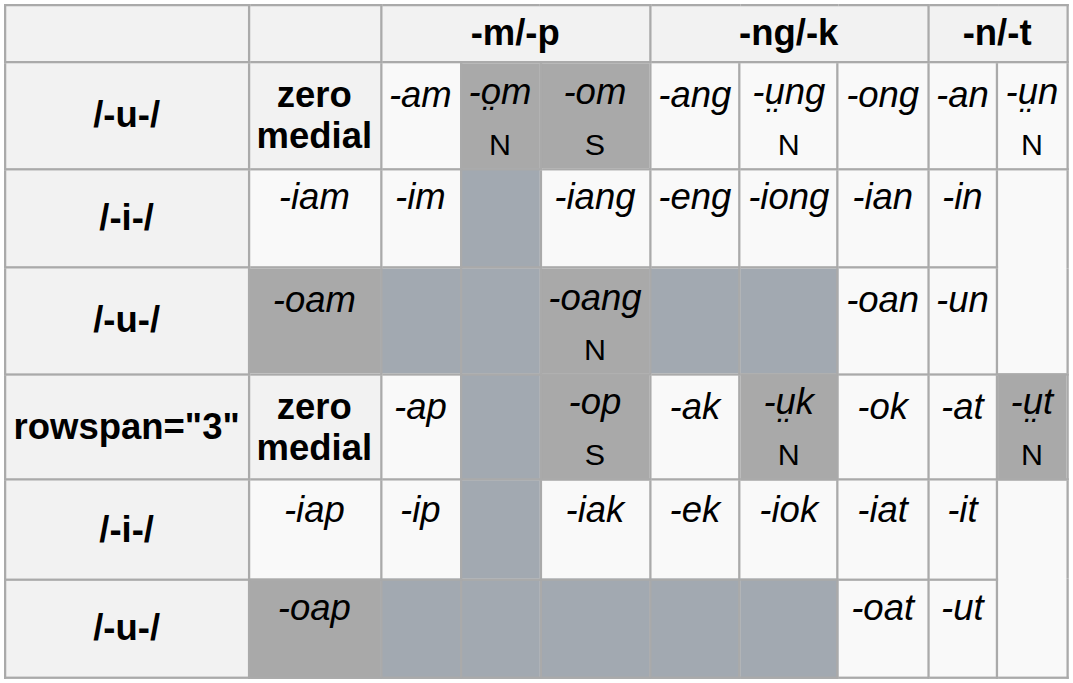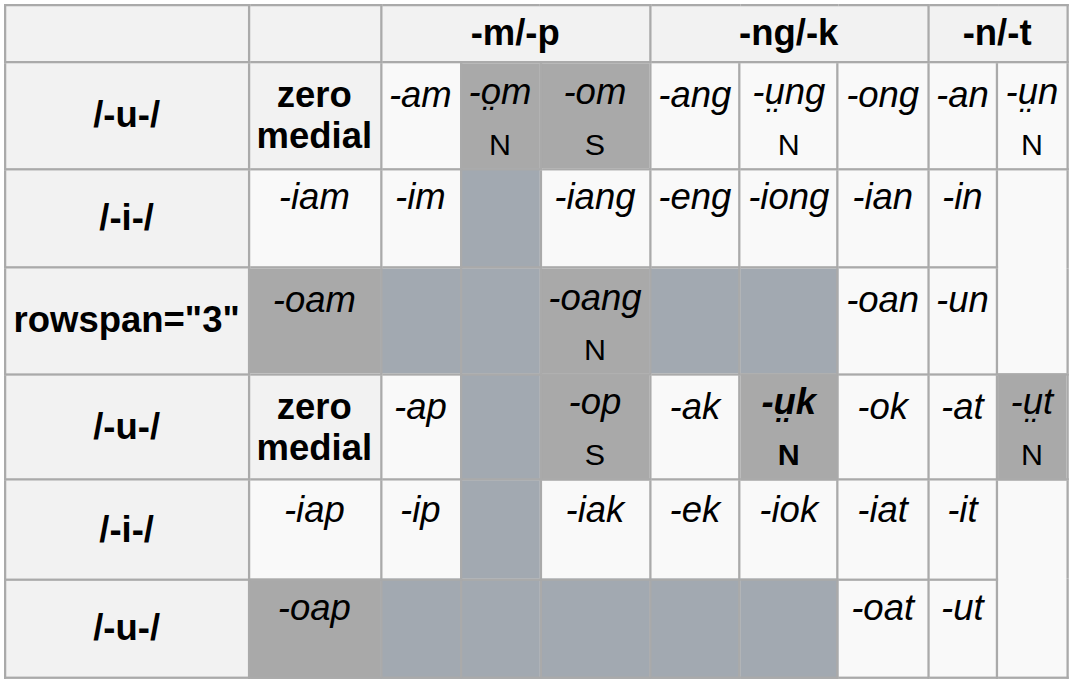-oam | column 1: /-u-/ -> rowspan="3"
zero medial / -ap | column 1: rowspan="3" -> /-u-/
zero medial / -ap | column 7: normal -> bold
